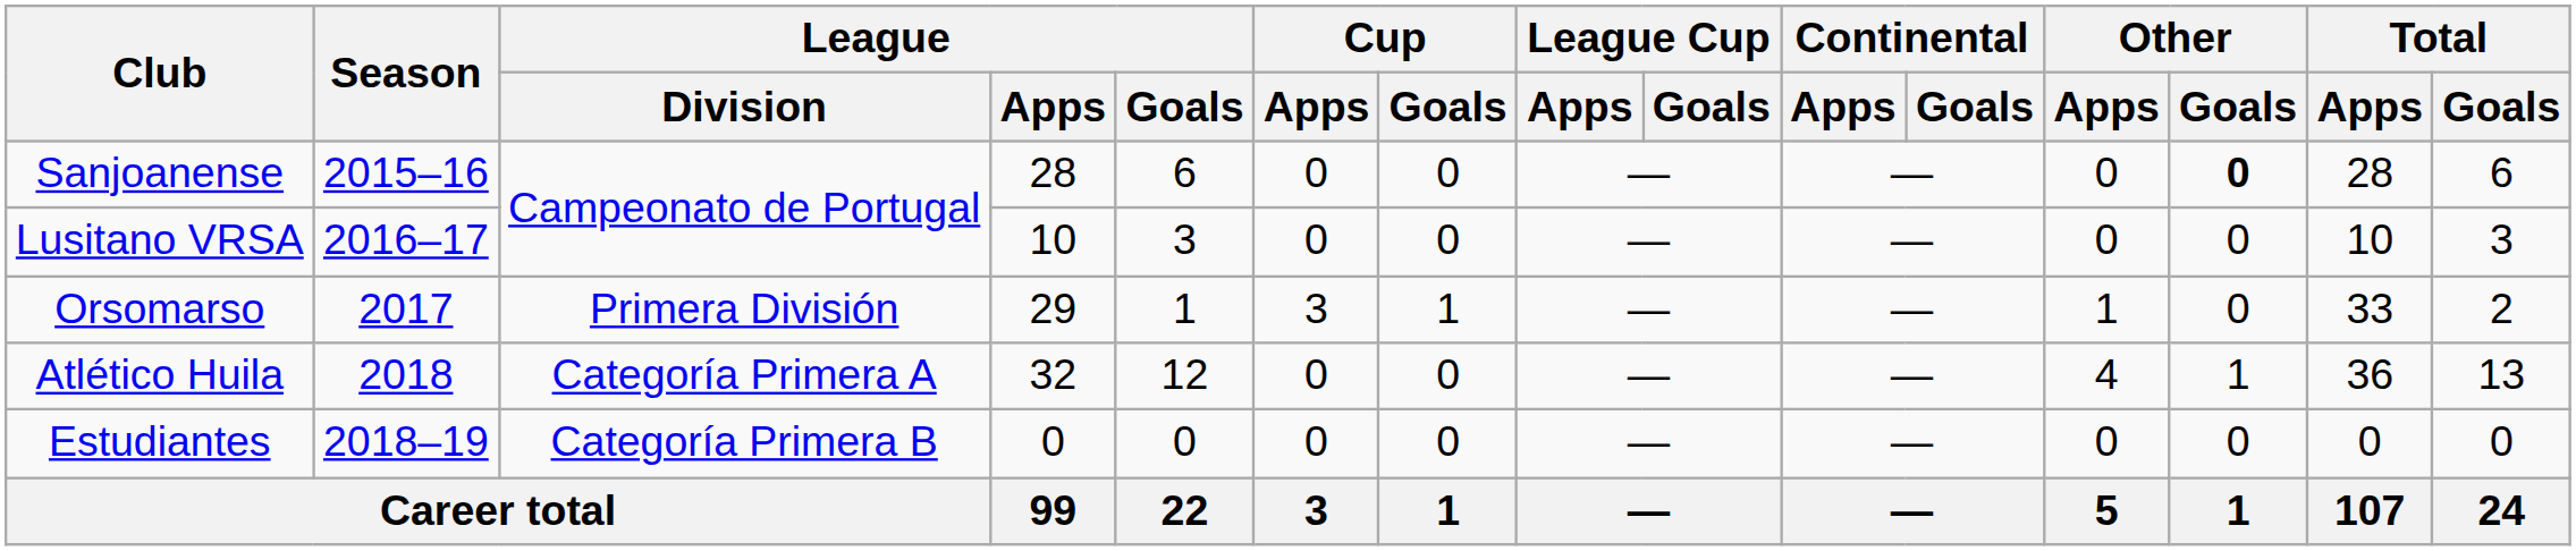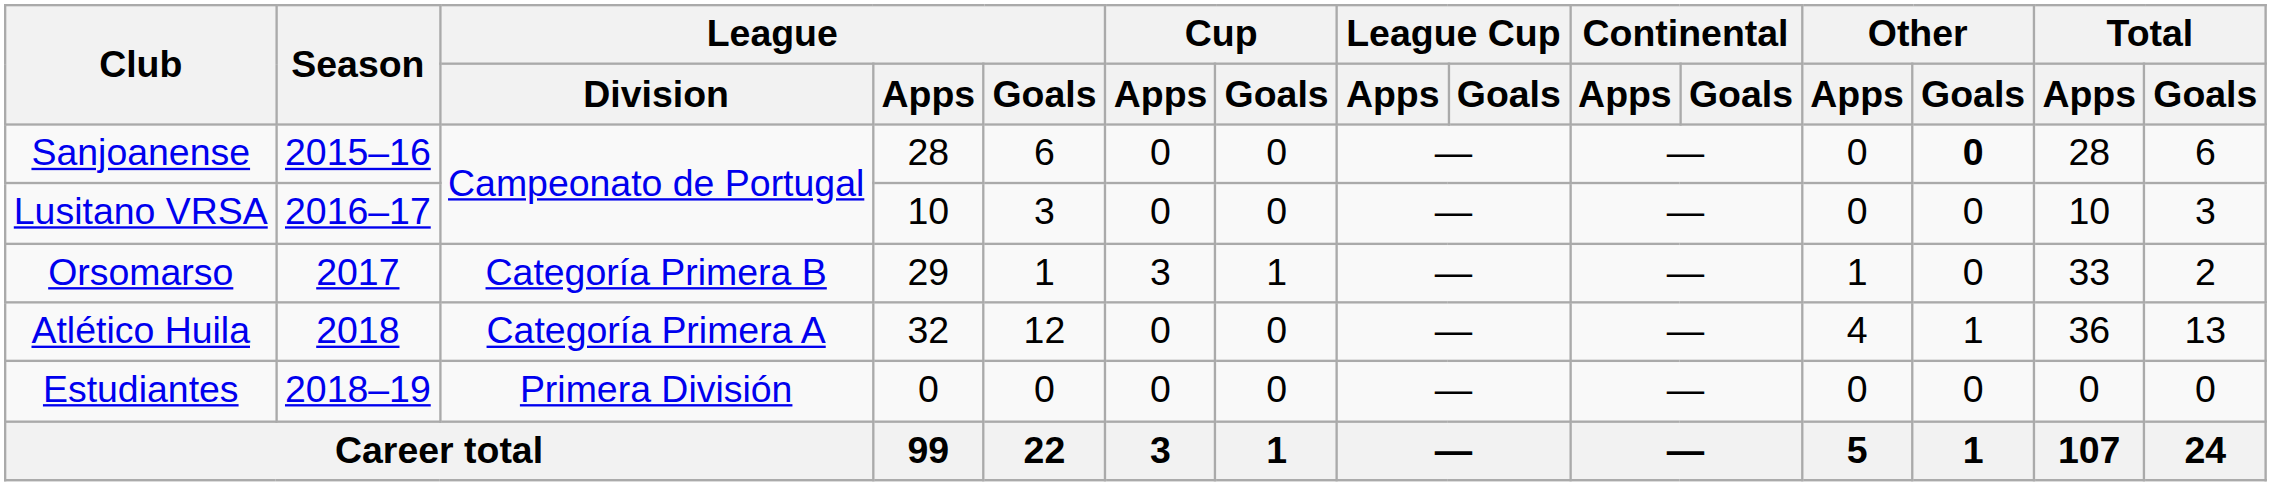Orsomarso | League / Division: Primera División -> Categoría Primera B
Estudiantes | League / Division: Categoría Primera B -> Primera División
